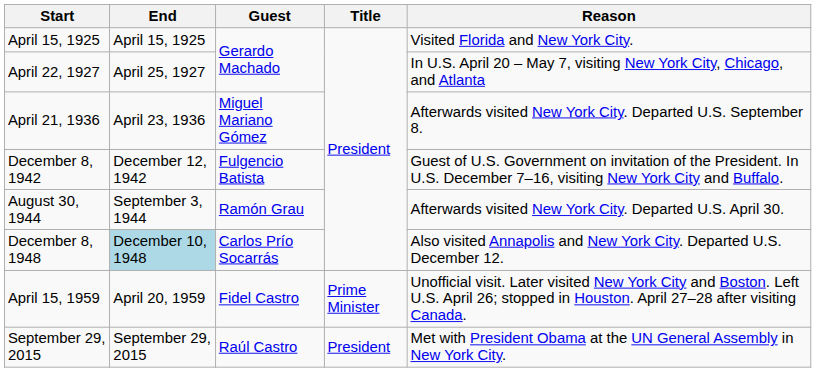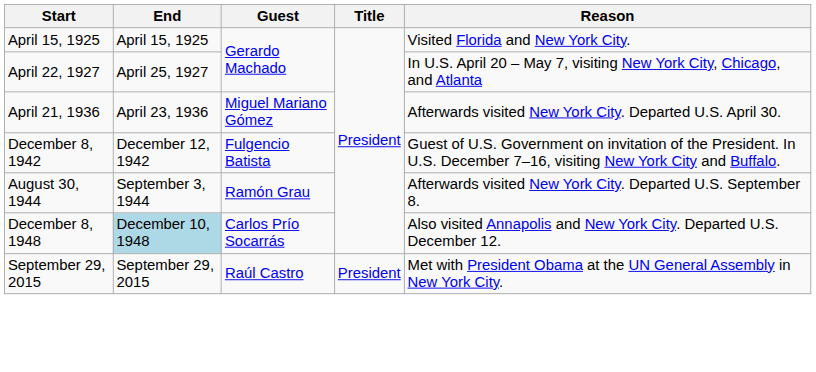April 21, 1936 | Reason: Afterwards visited New York City. Departed U.S. September 8. -> Afterwards visited New York City. Departed U.S. April 30.
August 30, 1944 | Reason: Afterwards visited New York City. Departed U.S. April 30. -> Afterwards visited New York City. Departed U.S. September 8.
- row: April 15, 1959 | April 20, 1959 | Fidel Castro | Prime Minister | Unofficial visit. Later visited New York City and Boston. Left U.S. April 26; stopped in Houston. April 27–28 after visiting Canada.
